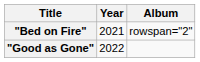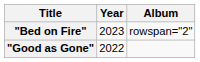"Bed on Fire" | Year: 2021 -> 2023
